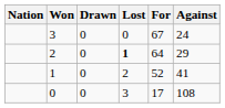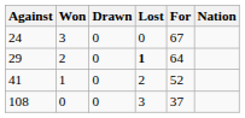columns swapped: Nation <-> Against
row 5 | For: 17 -> 37
